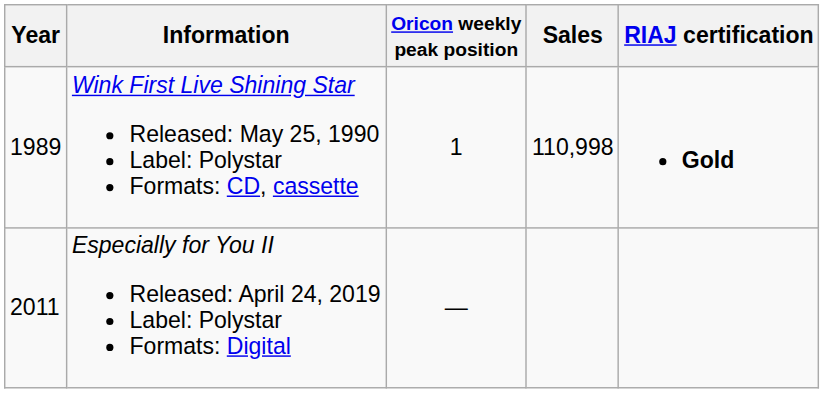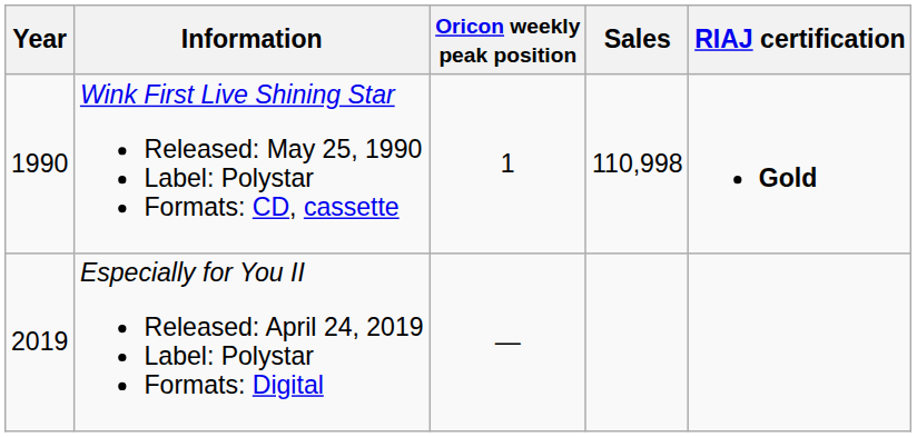row 2 | Year: 1989 -> 1990
row 3 | Year: 2011 -> 2019
